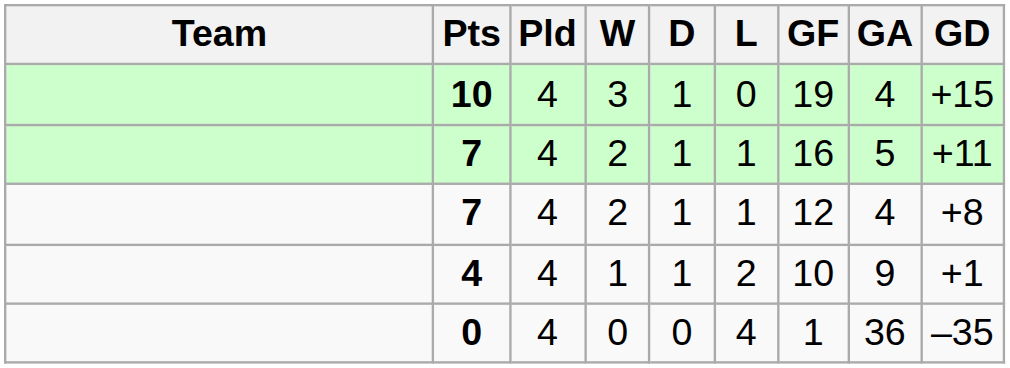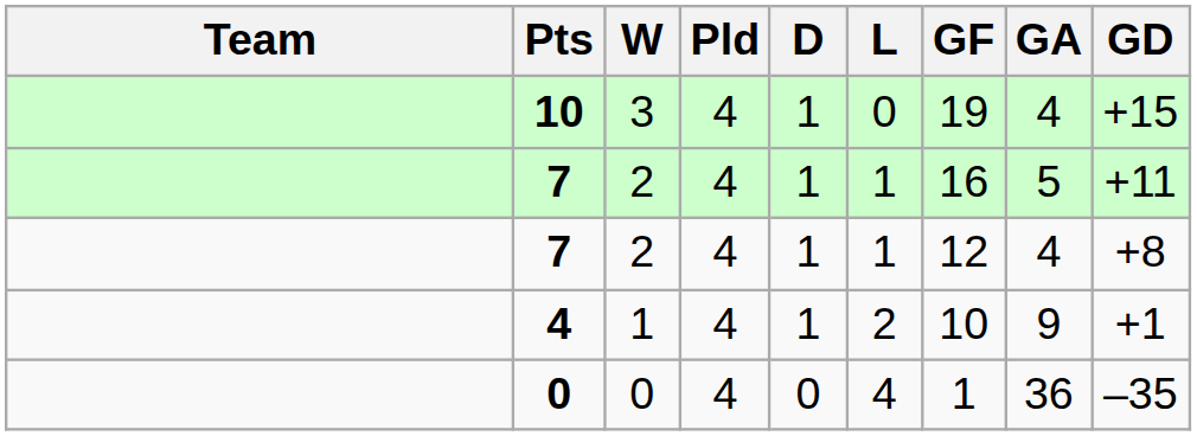columns swapped: Pld <-> W
